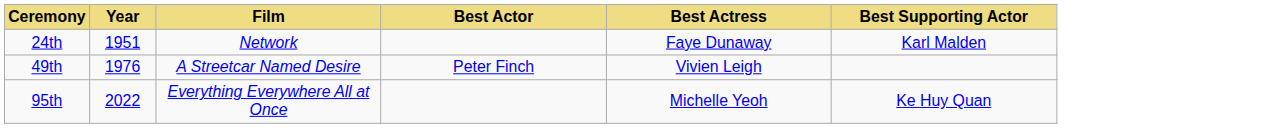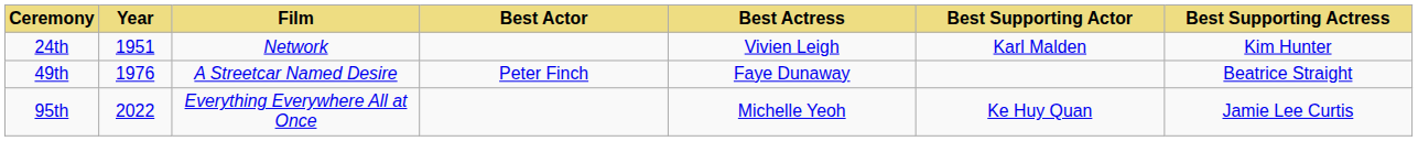+ column: Best Supporting Actress | Kim Hunter | Beatrice Straight | Jamie Lee Curtis
24th | Best Actress: Faye Dunaway -> Vivien Leigh
49th | Best Actress: Vivien Leigh -> Faye Dunaway
